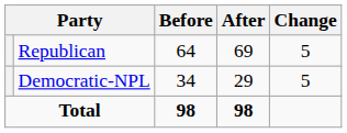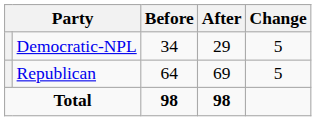rows swapped: Republican <-> Democratic-NPL
